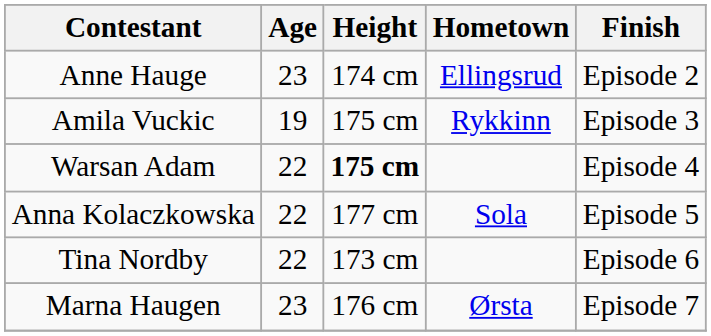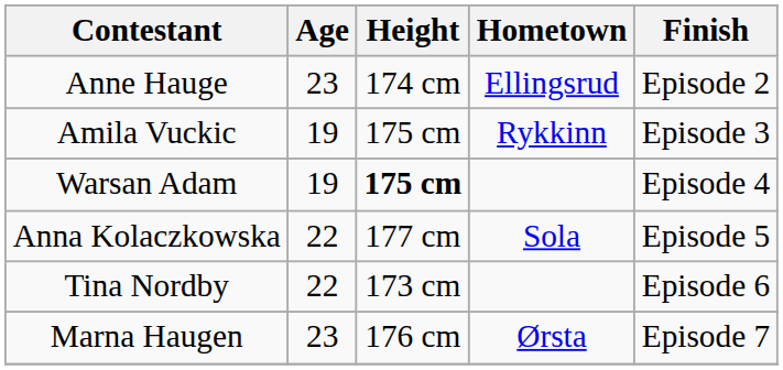Warsan Adam | Age: 22 -> 19
